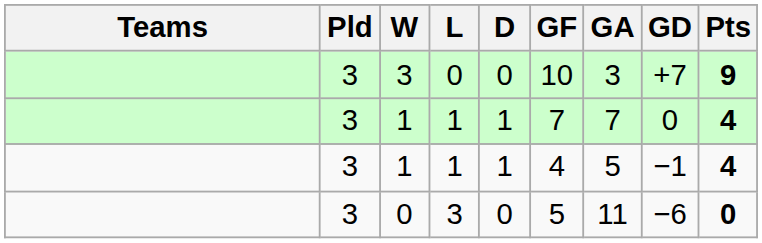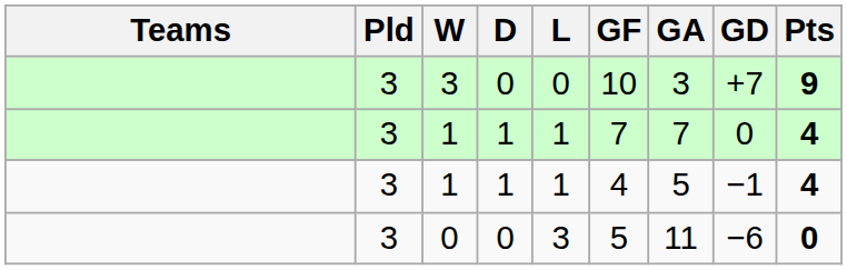columns swapped: D <-> L
